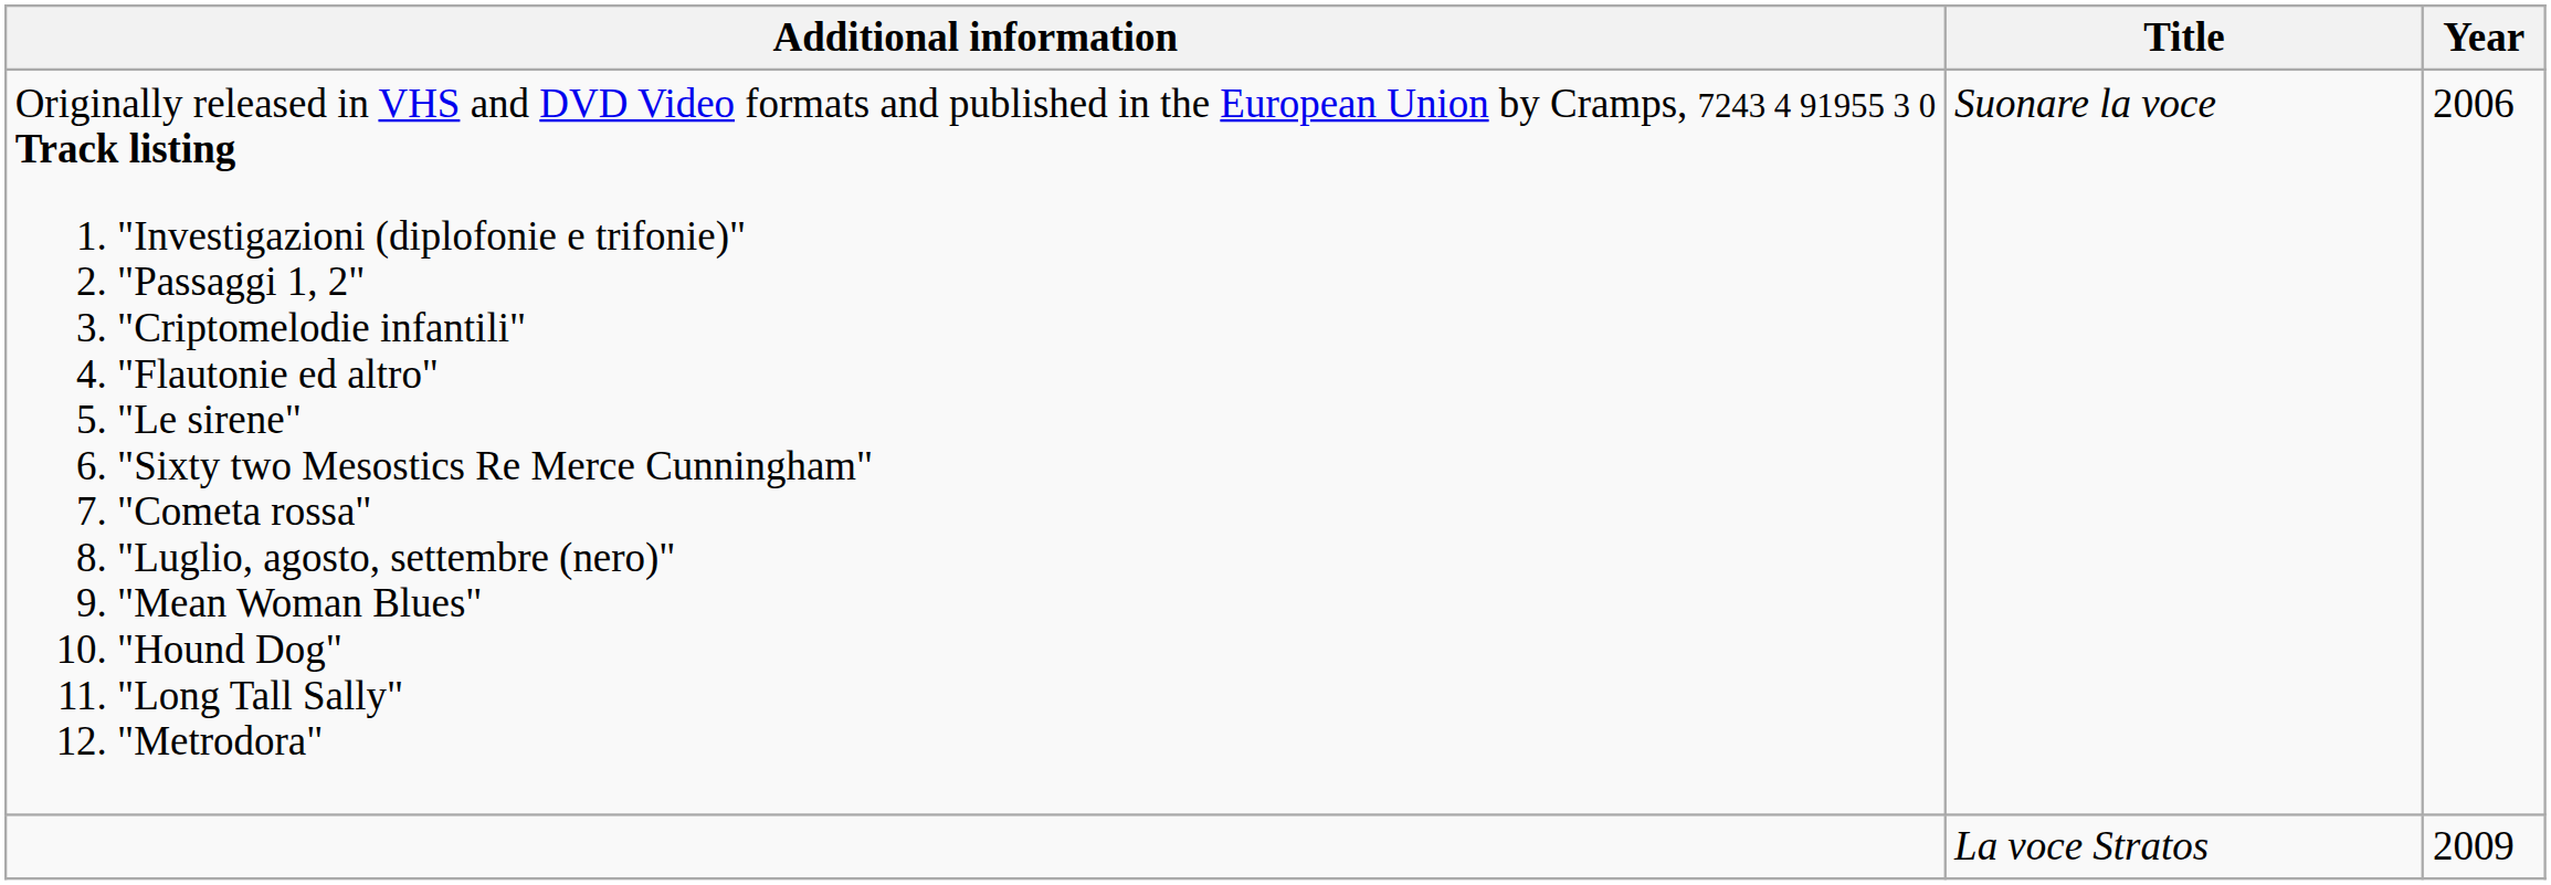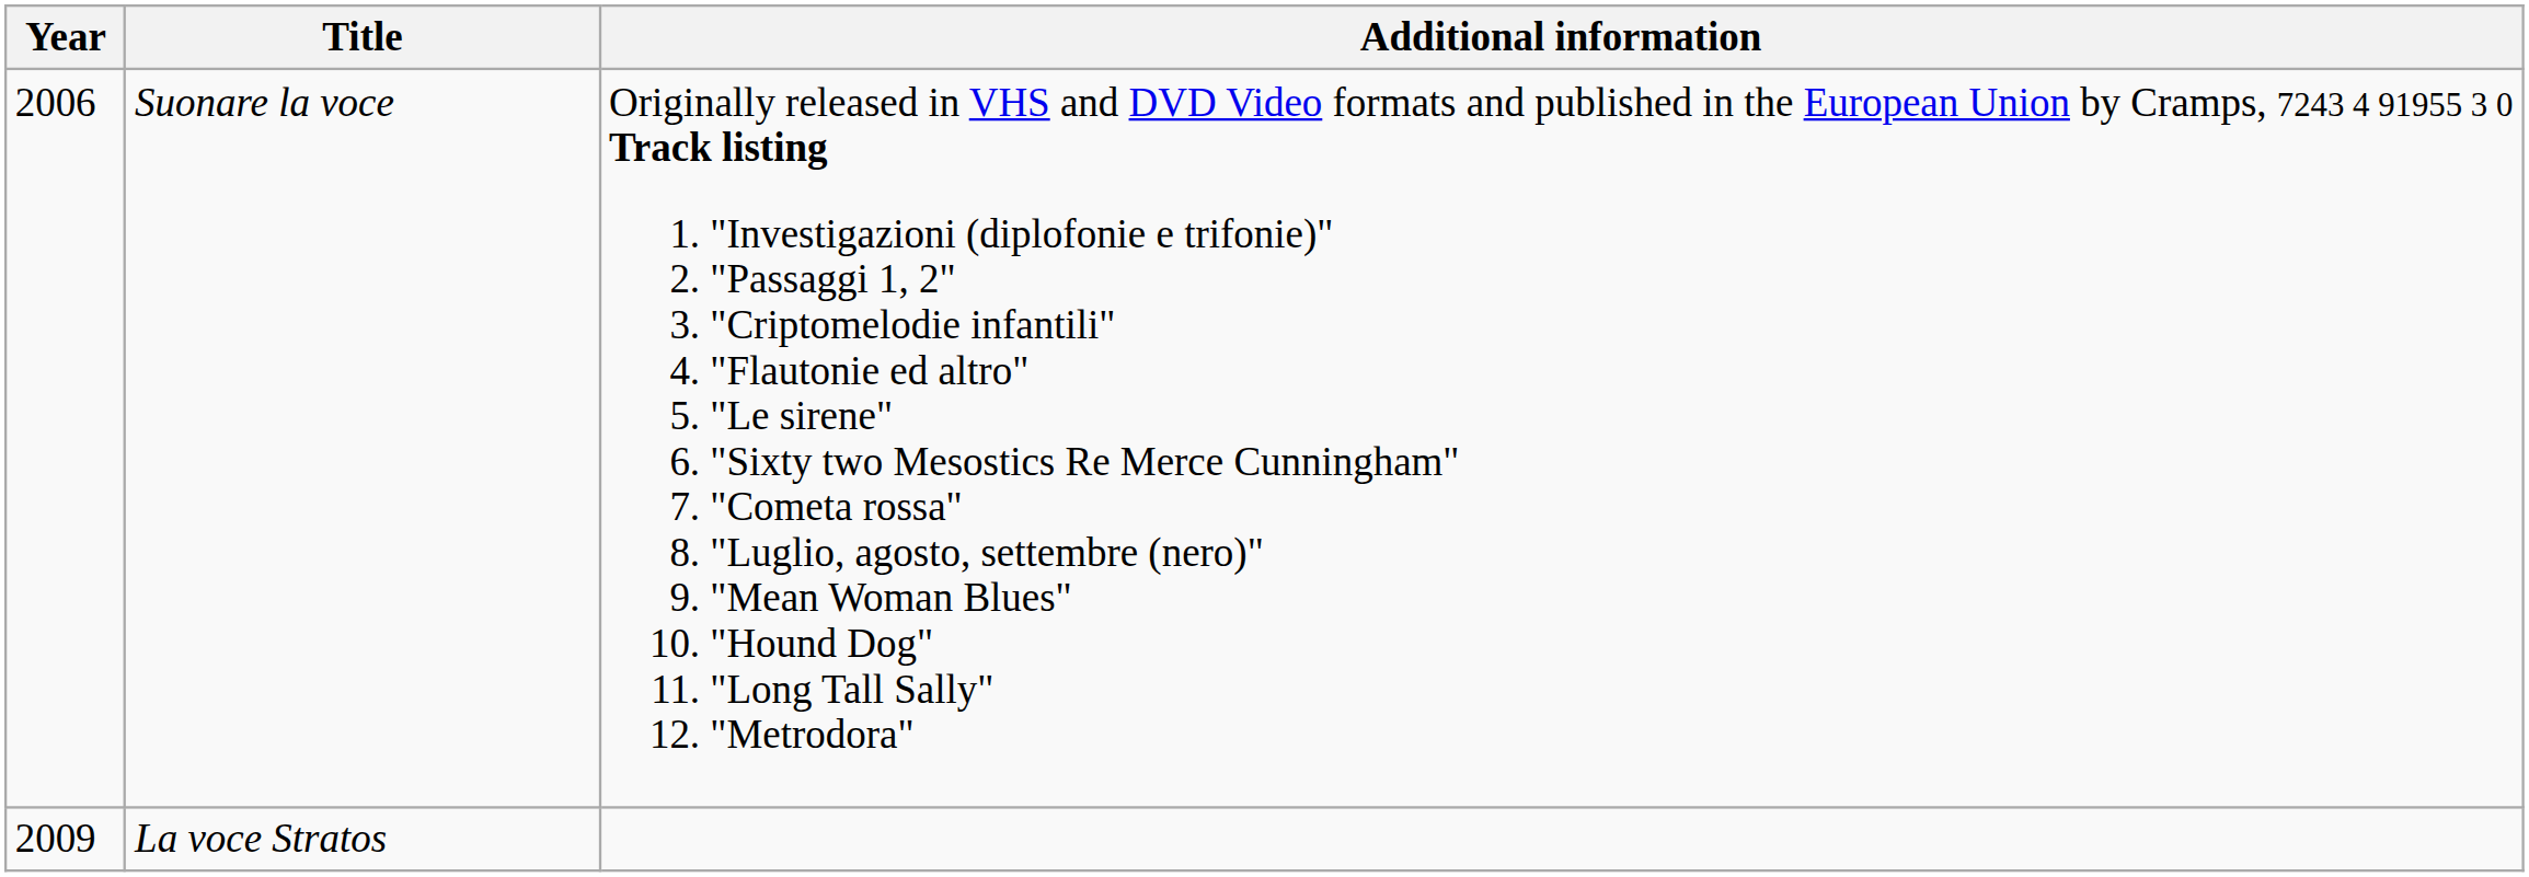columns swapped: Year <-> Additional information
